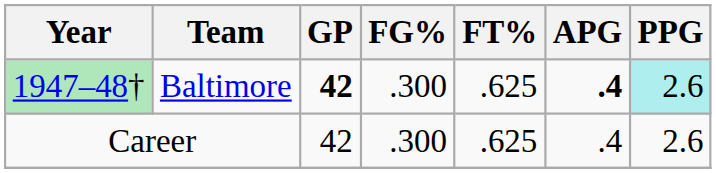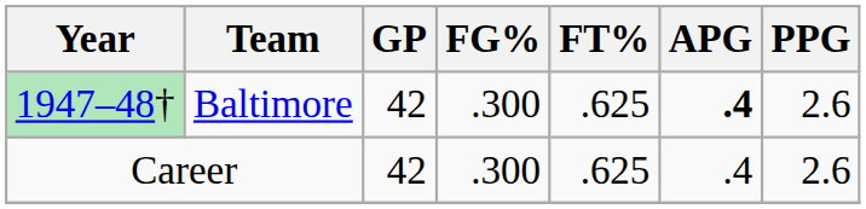1947–48† | GP: bold -> normal
1947–48† | PPG: paleturquoise background -> no background
